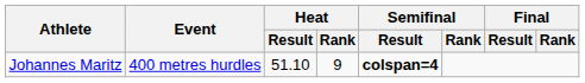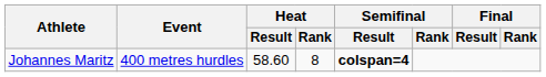Johannes Maritz | Heat / Result: 51.10 -> 58.60
Johannes Maritz | Heat / Rank: 9 -> 8
